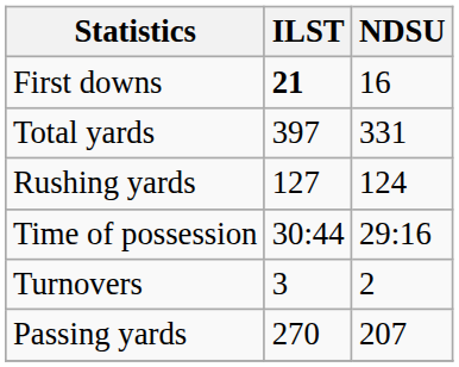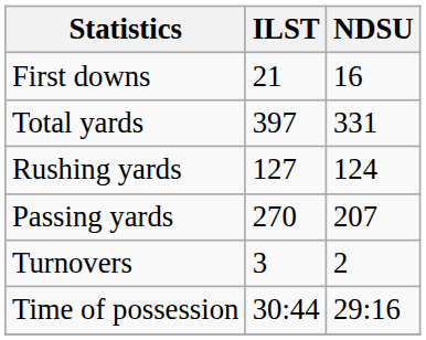First downs | ILST: bold -> normal
rows swapped: Passing yards <-> Time of possession
